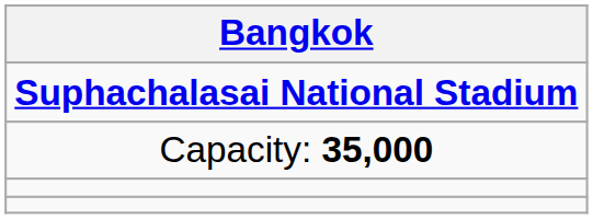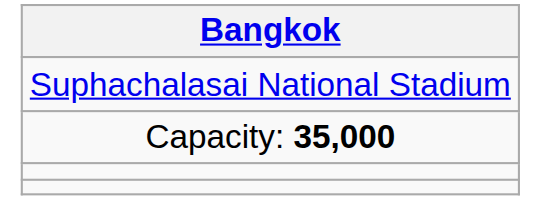row 2 | column 1: bold -> normal
